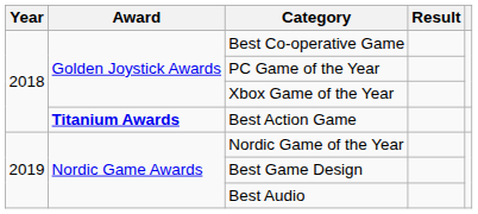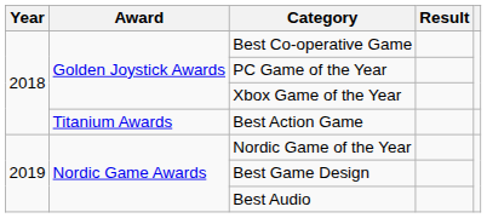Best Action Game | Award: bold -> normal
